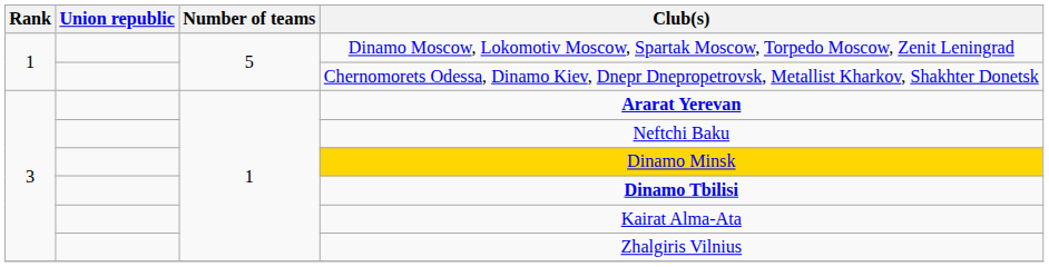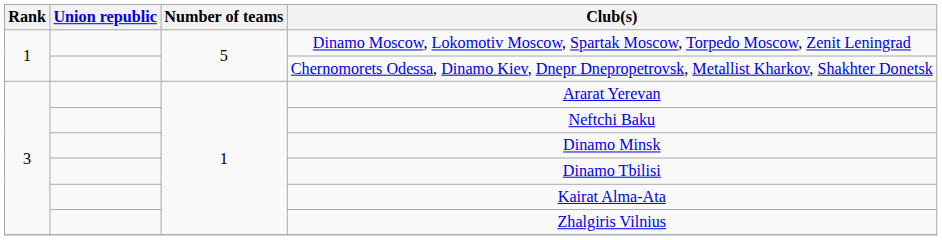Ararat Yerevan | Club(s): bold -> normal
Dinamo Minsk | Club(s): gold background -> no background
Dinamo Tbilisi | Club(s): bold -> normal
